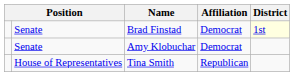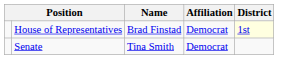Brad Finstad | column 2: Senate -> House of Representatives
- row: Senate | Amy Klobuchar | Democrat
Tina Smith | column 2: House of Representatives -> Senate
Tina Smith | Affiliation: Republican -> Democrat
